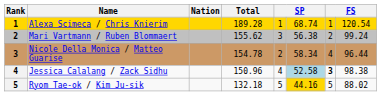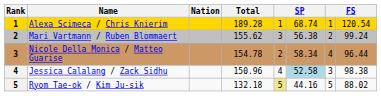Jessica Calalang / Zack Sidhu | column 7: bold -> normal
Ryom Tae-ok / Kim Ju-sik | column 5: no background -> khaki background
Ryom Tae-ok / Kim Ju-sik | column 6: gold background -> no background
